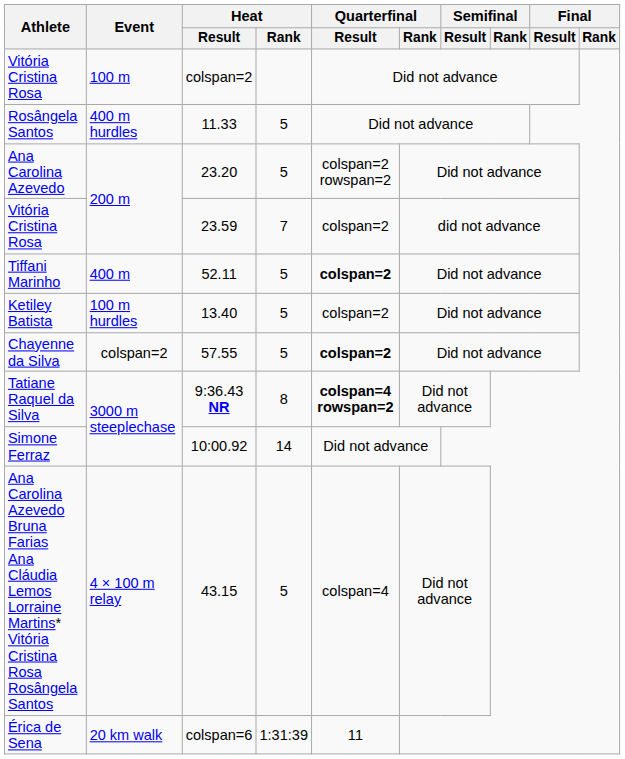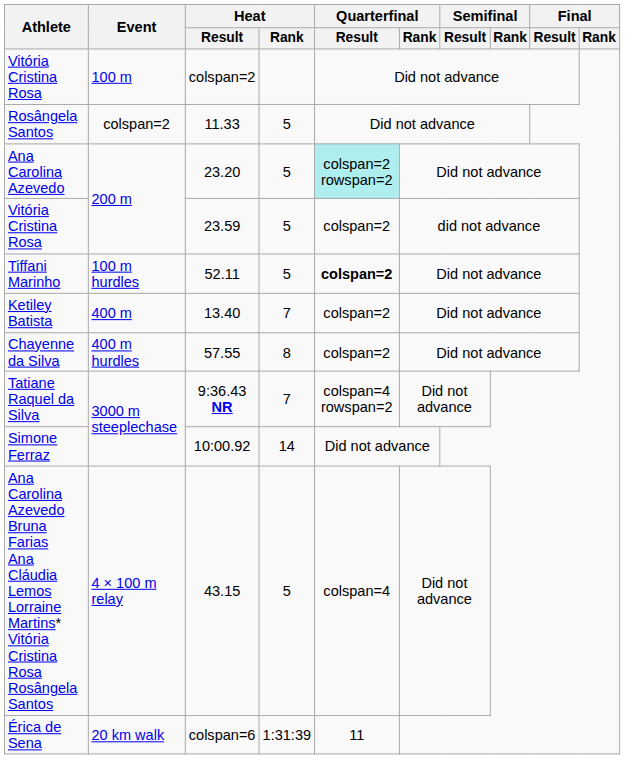Rosângela Santos | Event: 400 m hurdles -> colspan=2
Ana Carolina Azevedo | Quarterfinal / Result: no background -> paleturquoise background
Vitória Cristina Rosa / 23.59 | Heat / Rank: 7 -> 5
Tiffani Marinho | Event: 400 m -> 100 m hurdles
Ketiley Batista | Event: 100 m hurdles -> 400 m
Ketiley Batista | Heat / Rank: 5 -> 7
Chayenne da Silva | Event: colspan=2 -> 400 m hurdles
Chayenne da Silva | Heat / Rank: 5 -> 8
Chayenne da Silva | Quarterfinal / Result: bold -> normal
Tatiane Raquel da Silva | Heat / Rank: 8 -> 7
Tatiane Raquel da Silva | Quarterfinal / Result: bold -> normal
